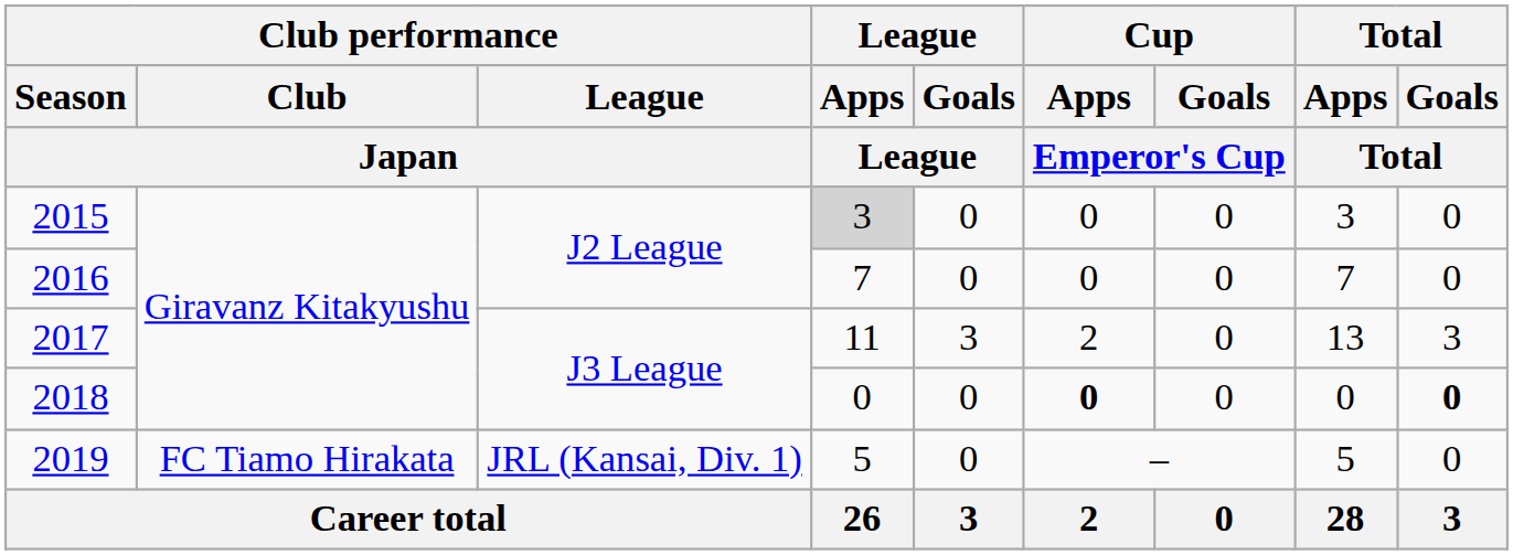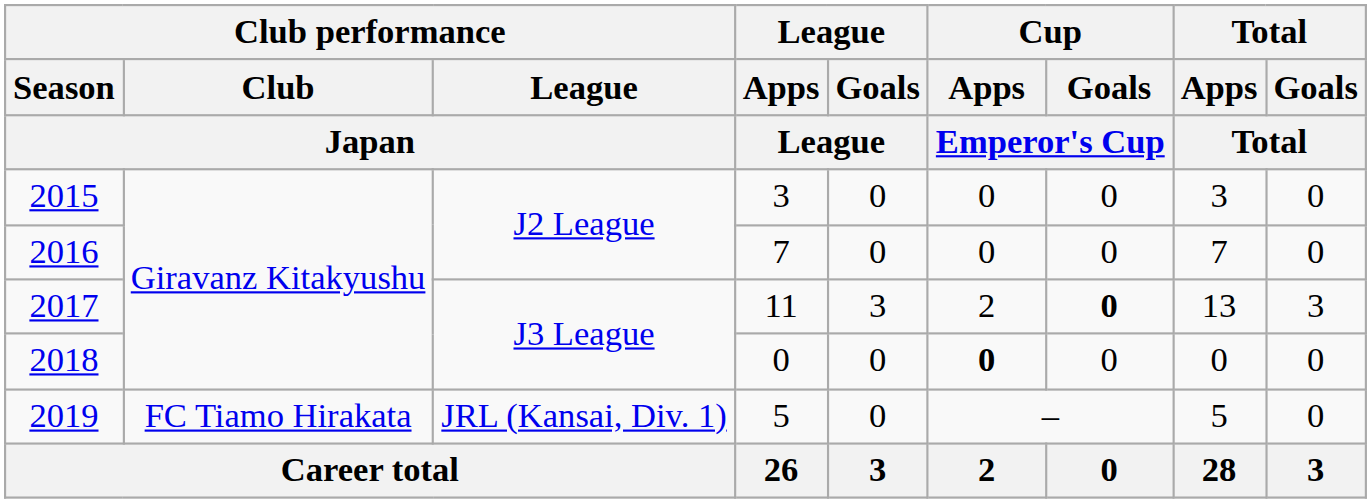2015 | League / Apps / League: lightgrey background -> no background
2017 | Cup / Goals / Emperor's Cup: normal -> bold
2018 | Total / Goals / Total: bold -> normal
